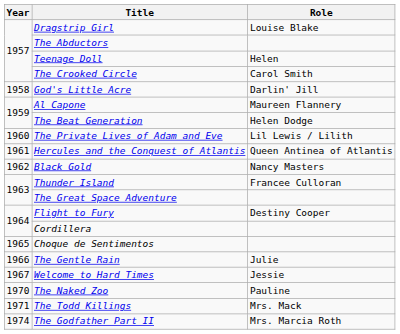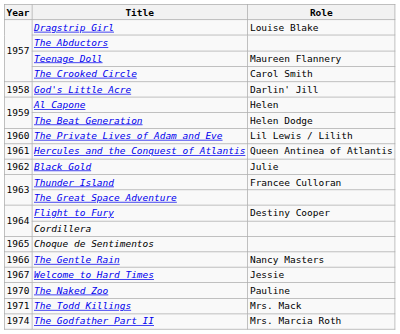Teenage Doll | Role: Helen -> Maureen Flannery
Al Capone | Role: Maureen Flannery -> Helen
Black Gold | Role: Nancy Masters -> Julie
The Gentle Rain | Role: Julie -> Nancy Masters
